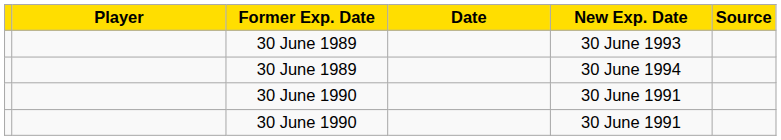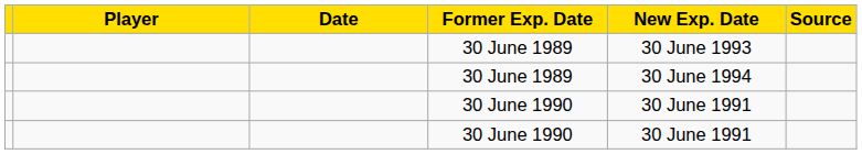columns swapped: Date <-> Former Exp. Date
